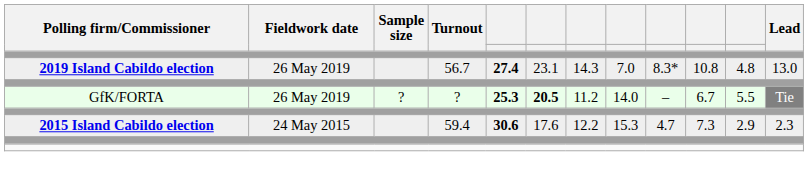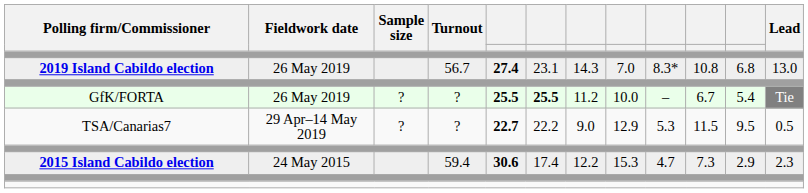2019 Island Cabildo election | column 11: 4.8 -> 6.8
GfK/FORTA | column 5: 25.3 -> 25.5
GfK/FORTA | column 6: 20.5 -> 25.5
GfK/FORTA | column 8: 14.0 -> 10.0
GfK/FORTA | column 11: 5.5 -> 5.4
+ row: TSA/Canarias7 | 29 Apr–14 May 2019 | ? | ? | 22.7 | 22.2 | 9.0 | 12.9 | 5.3 | 11.5 | 9.5 | 0.5
2015 Island Cabildo election | column 6: 17.6 -> 17.4
